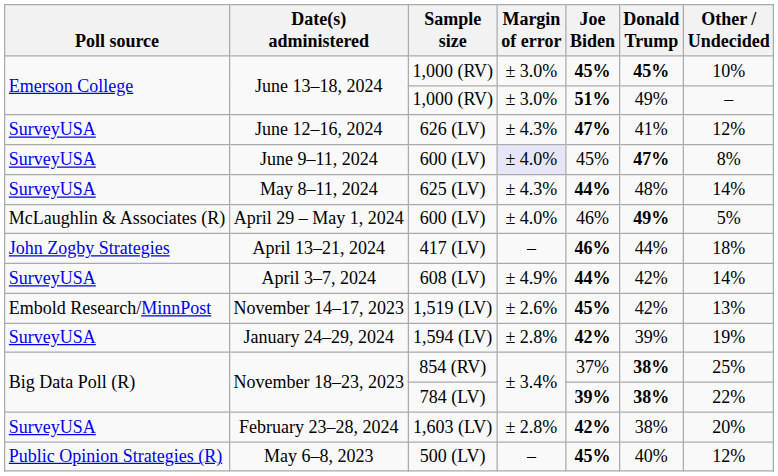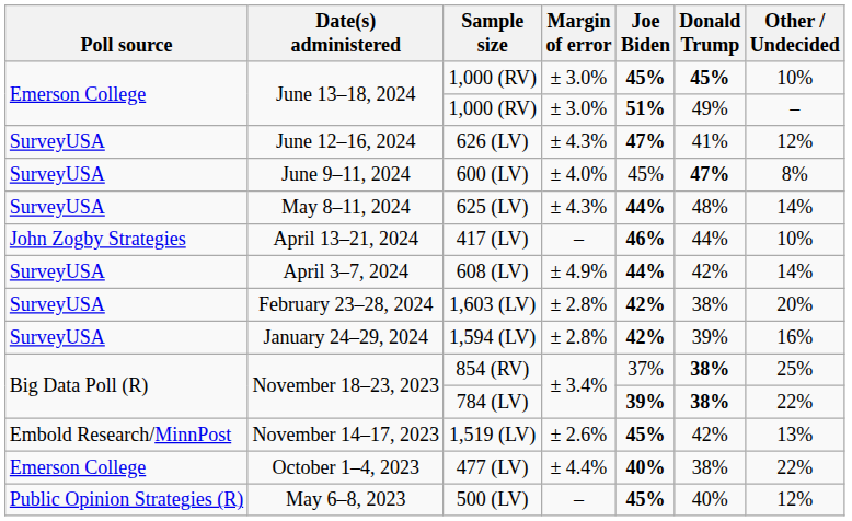June 9–11, 2024 | Margin of error: lavender background -> no background
- row: McLaughlin & Associates (R) | April 29 – May 1, 2024 | 600 (LV) | ± 4.0% | 46% | 49% | 5%
April 13–21, 2024 | Other / Undecided: 18% -> 10%
rows swapped: February 23–28, 2024 <-> November 14–17, 2023
January 24–29, 2024 | Other / Undecided: 19% -> 16%
+ row: Emerson College | October 1–4, 2023 | 477 (LV) | ± 4.4% | 40% | 38% | 22%
